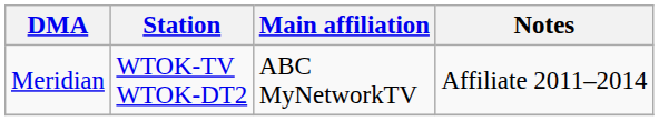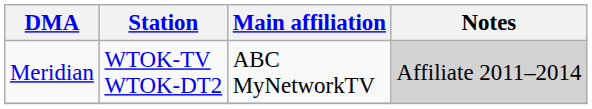Meridian | Notes: no background -> lightgrey background
